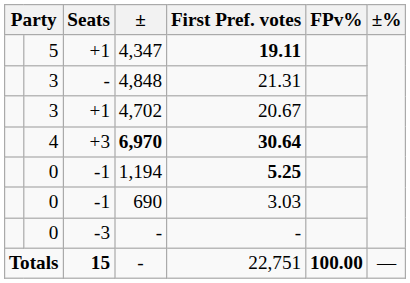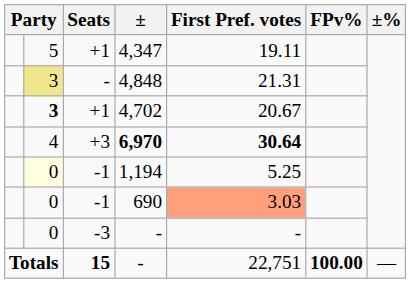4,347 | First Pref. votes: bold -> normal
4,848 | column 2: no background -> khaki background
4,702 | column 2: normal -> bold
1,194 | column 2: no background -> lightyellow background
1,194 | First Pref. votes: bold -> normal
690 | First Pref. votes: no background -> lightsalmon background
